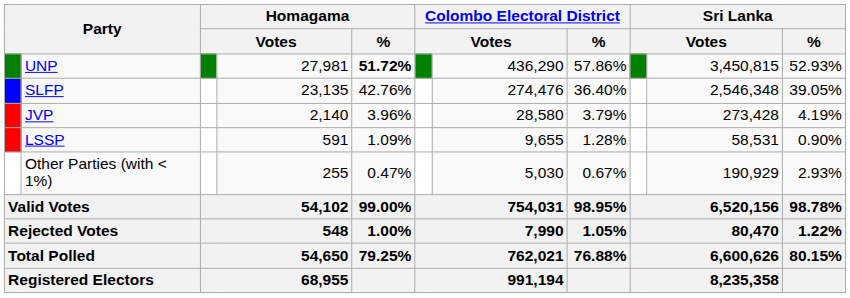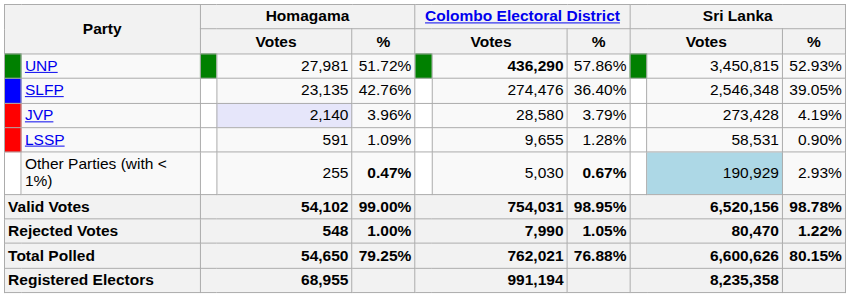UNP | Homagama / %: bold -> normal
UNP | column 7: normal -> bold
JVP | column 4: no background -> lavender background
Other Parties (with < 1%) | Homagama / %: normal -> bold
Other Parties (with < 1%) | Colombo Electoral District / %: normal -> bold
Other Parties (with < 1%) | column 10: no background -> lightblue background
